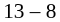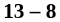row 1 | column 1: normal -> bold
